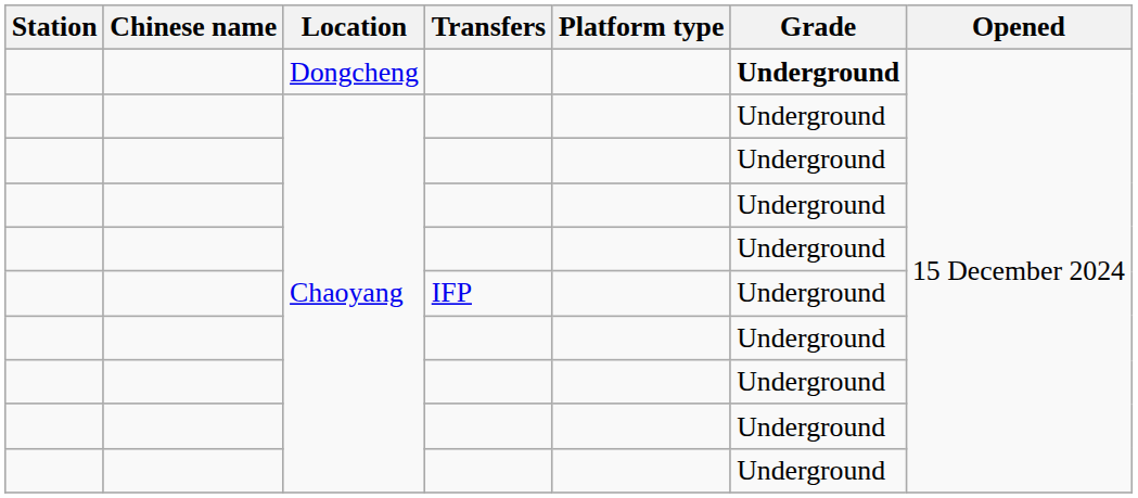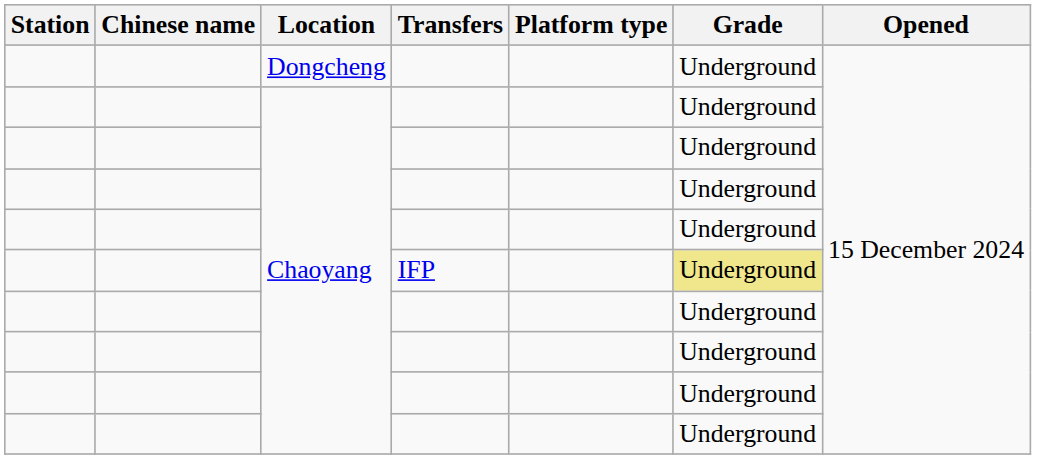Dongcheng | Grade: bold -> normal
Chaoyang / IFP | Grade: no background -> khaki background
